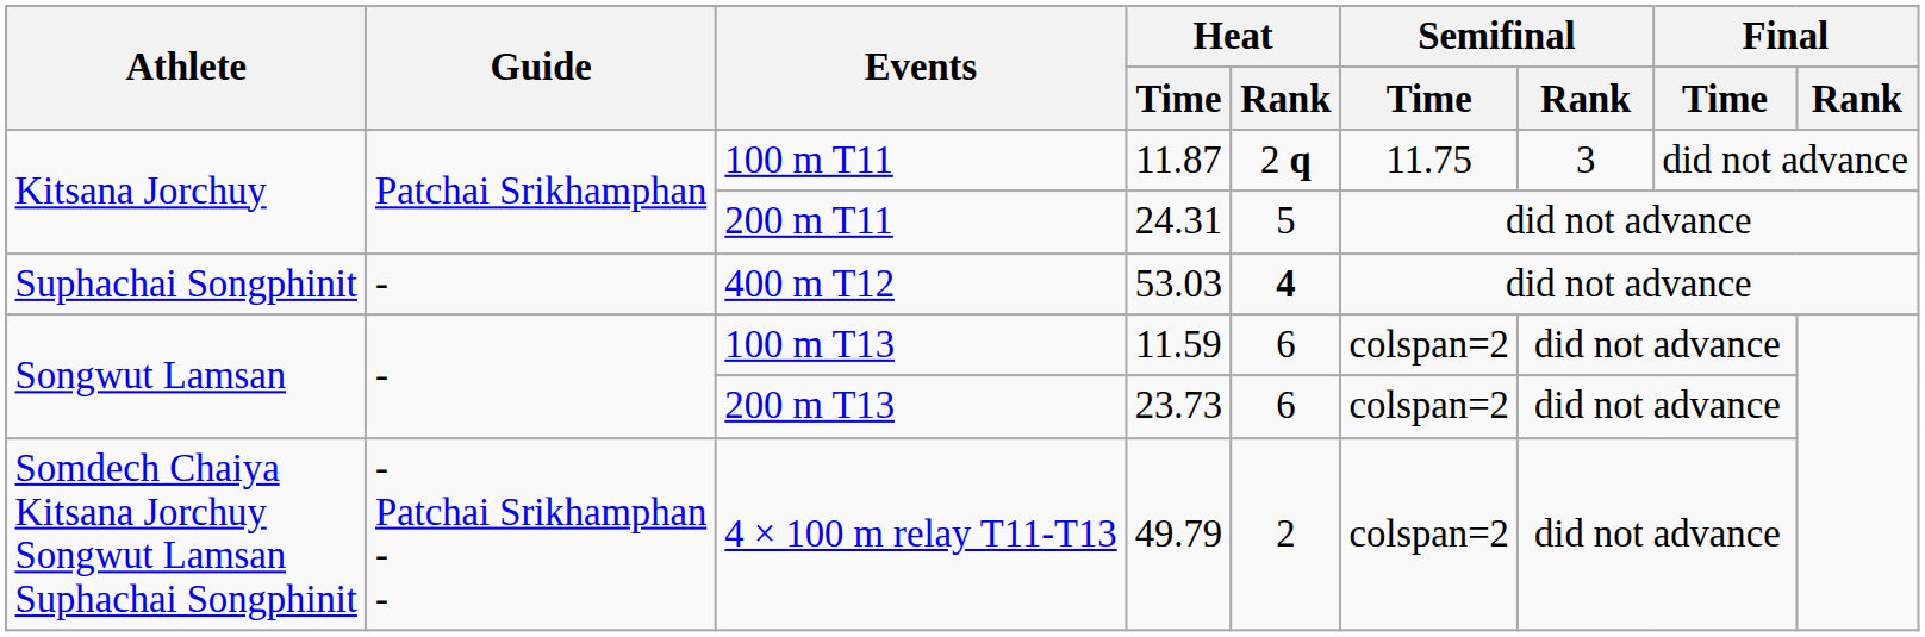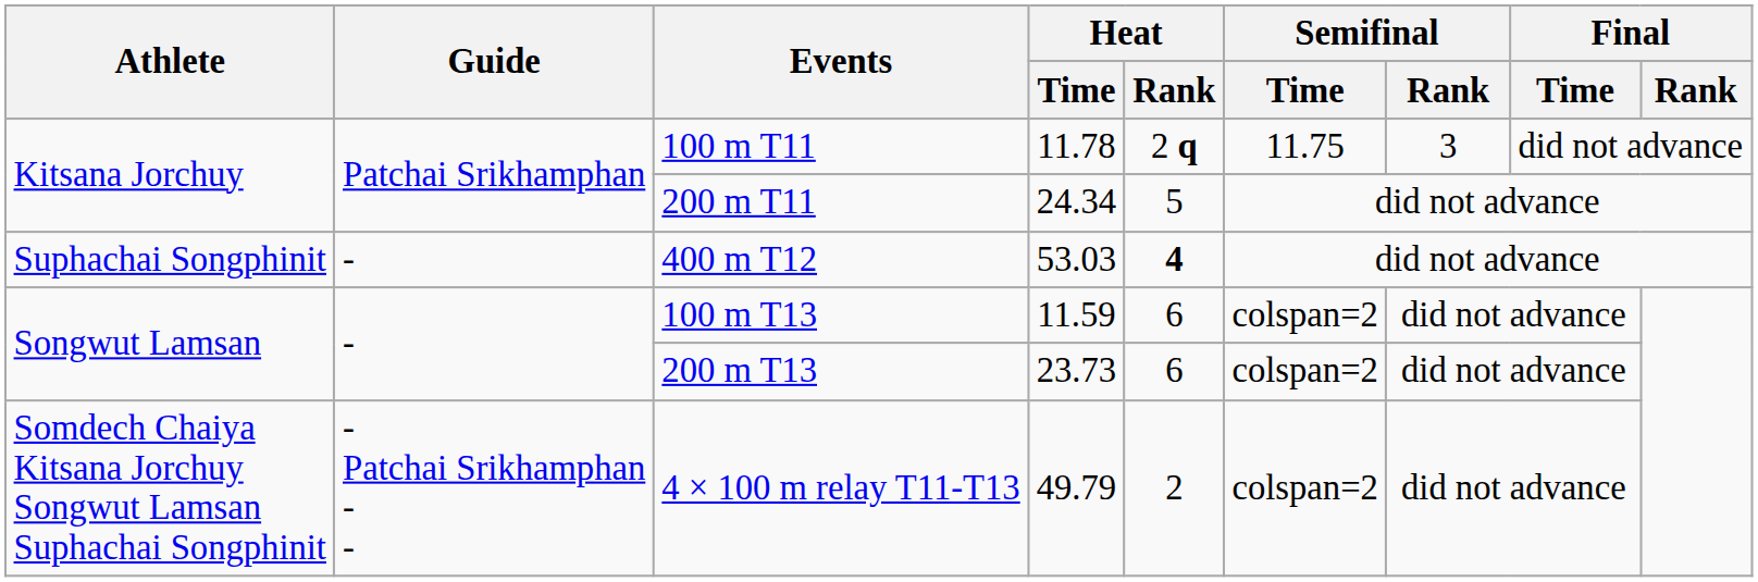100 m T11 | Heat / Time: 11.87 -> 11.78
200 m T11 | Heat / Time: 24.31 -> 24.34
